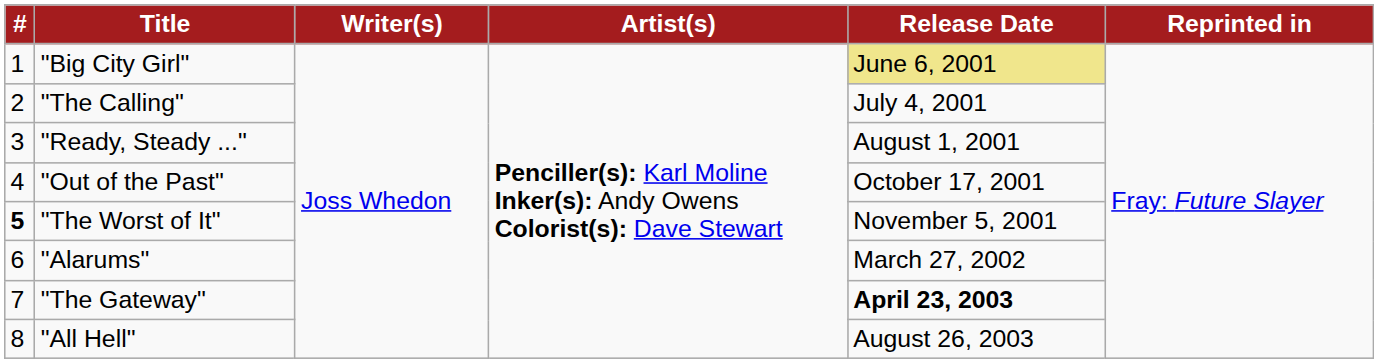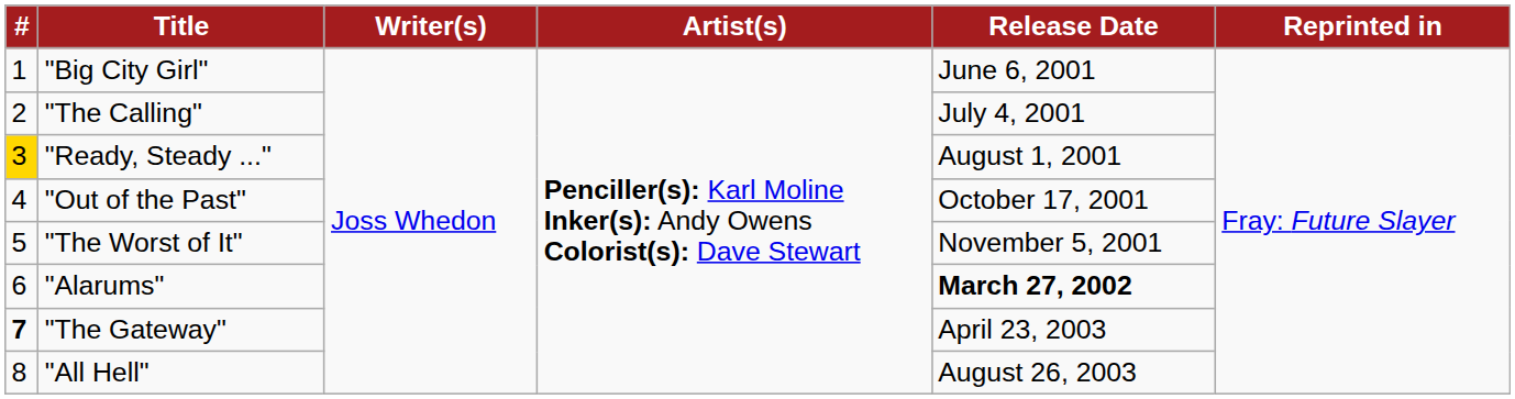"Big City Girl" | Release Date: khaki background -> no background
"Ready, Steady ..." | #: no background -> gold background
"The Worst of It" | #: bold -> normal
"Alarums" | Release Date: normal -> bold
"The Gateway" | #: normal -> bold
"The Gateway" | Release Date: bold -> normal
